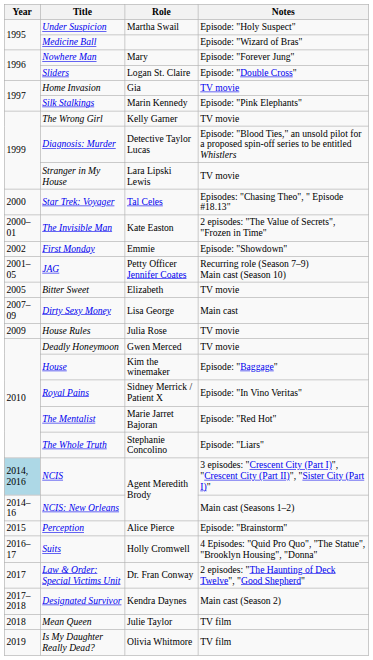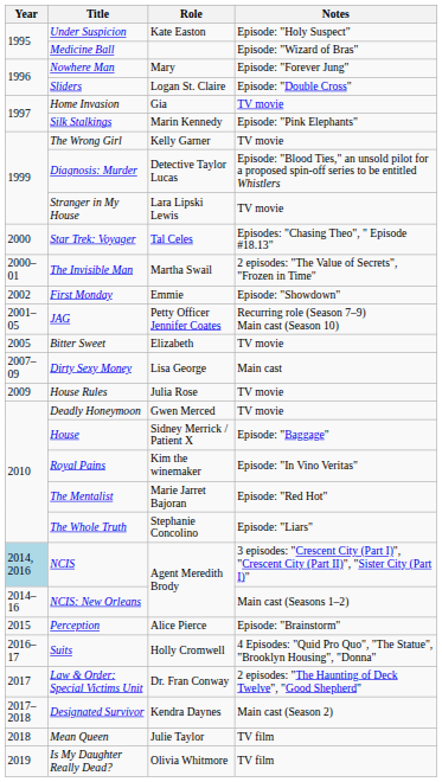Under Suspicion | Role: Martha Swail -> Kate Easton
The Invisible Man | Role: Kate Easton -> Martha Swail
House | Role: Kim the winemaker -> Sidney Merrick / Patient X
Royal Pains | Role: Sidney Merrick / Patient X -> Kim the winemaker
